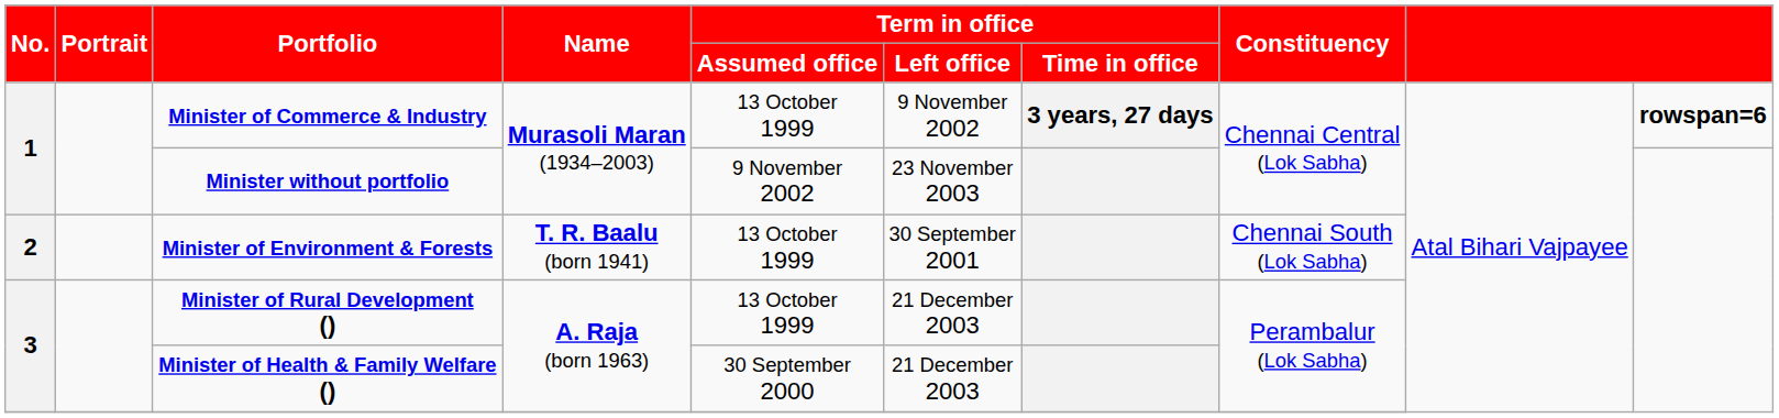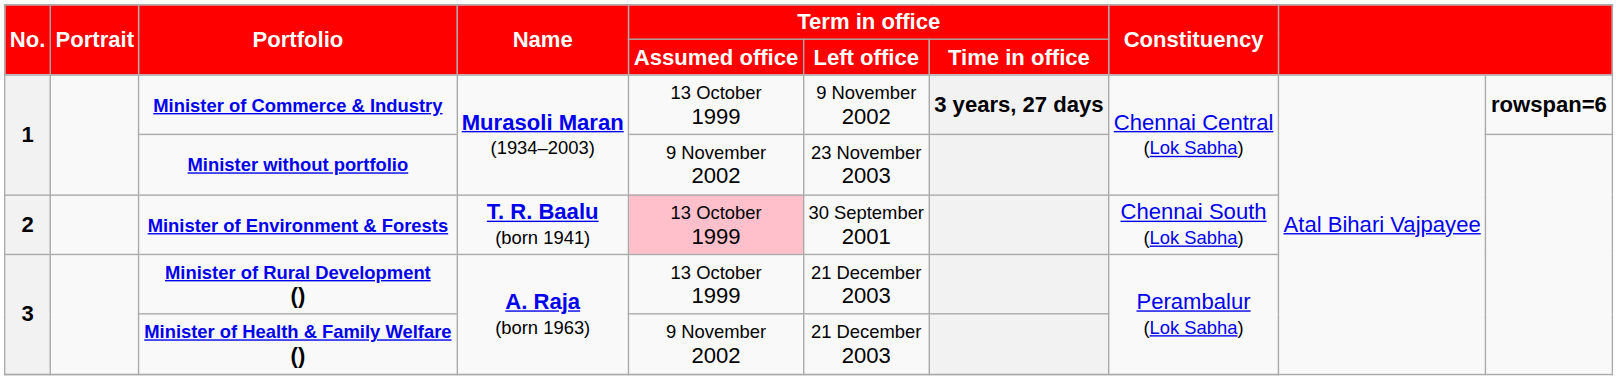Minister of Environment & Forests | Term in office / Assumed office: no background -> pink background
Minister of Health & Family Welfare () | Term in office / Assumed office: 30 September 2000 -> 9 November 2002
